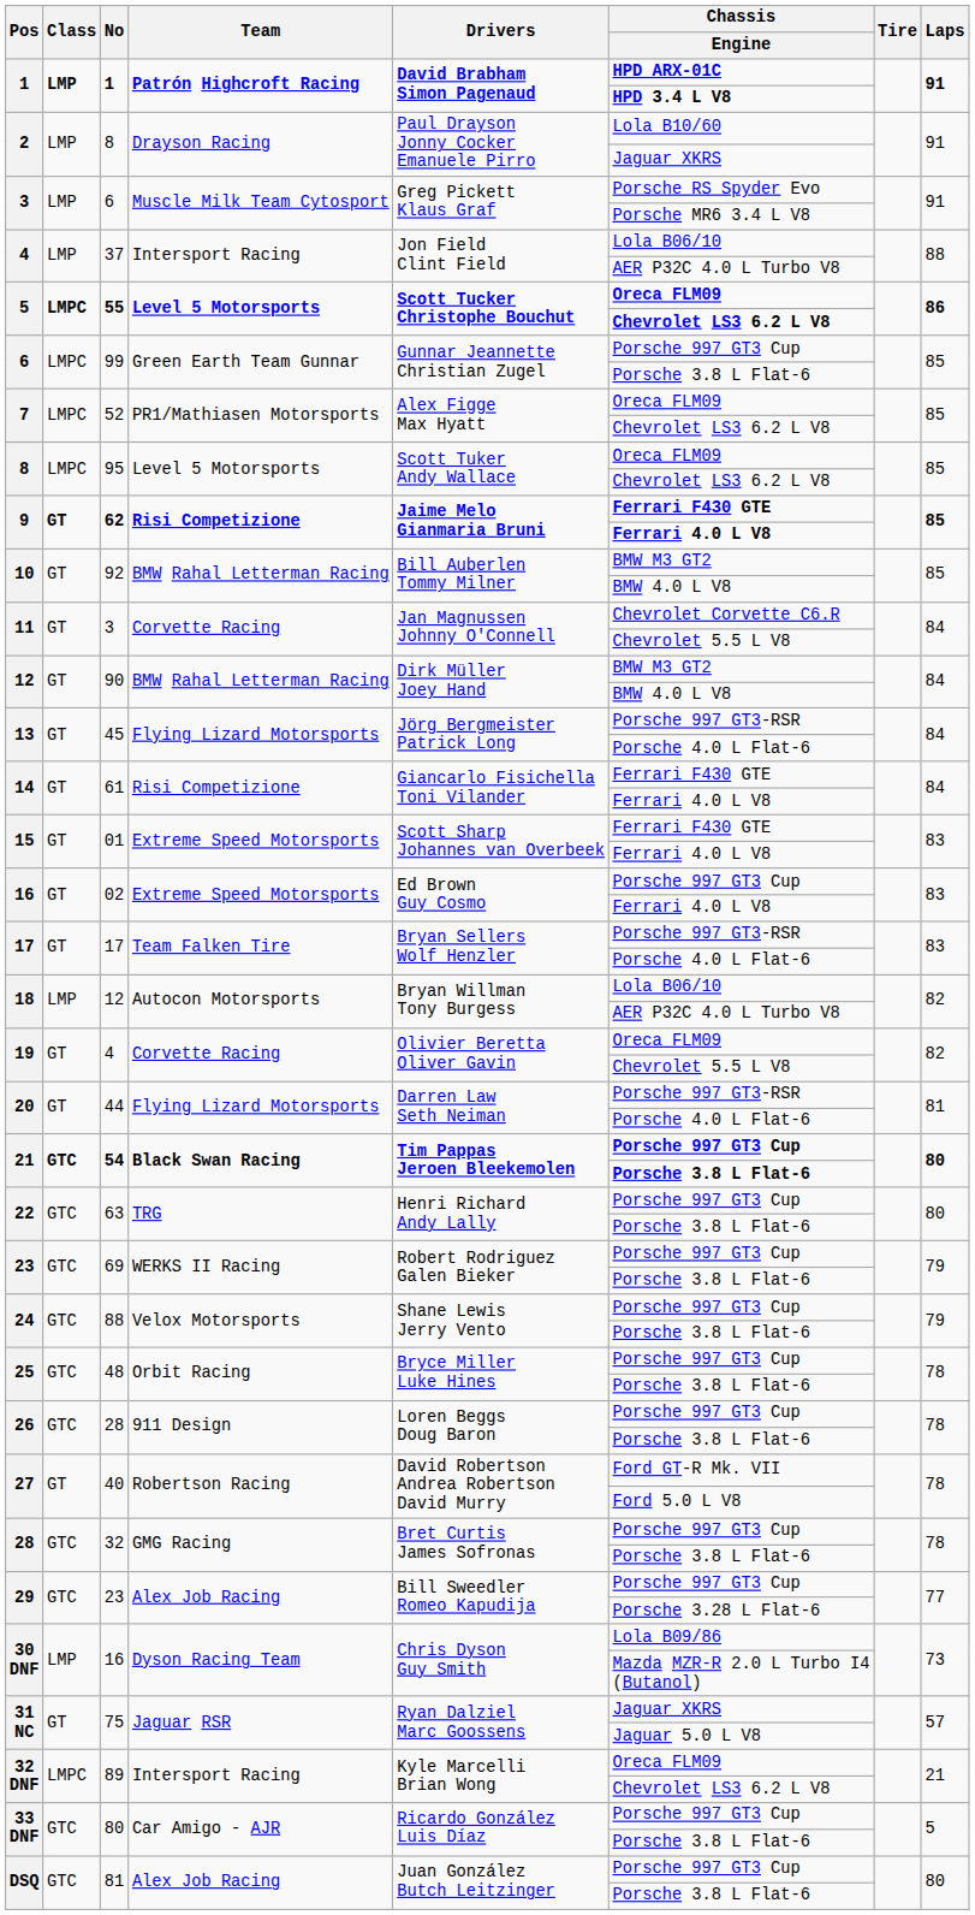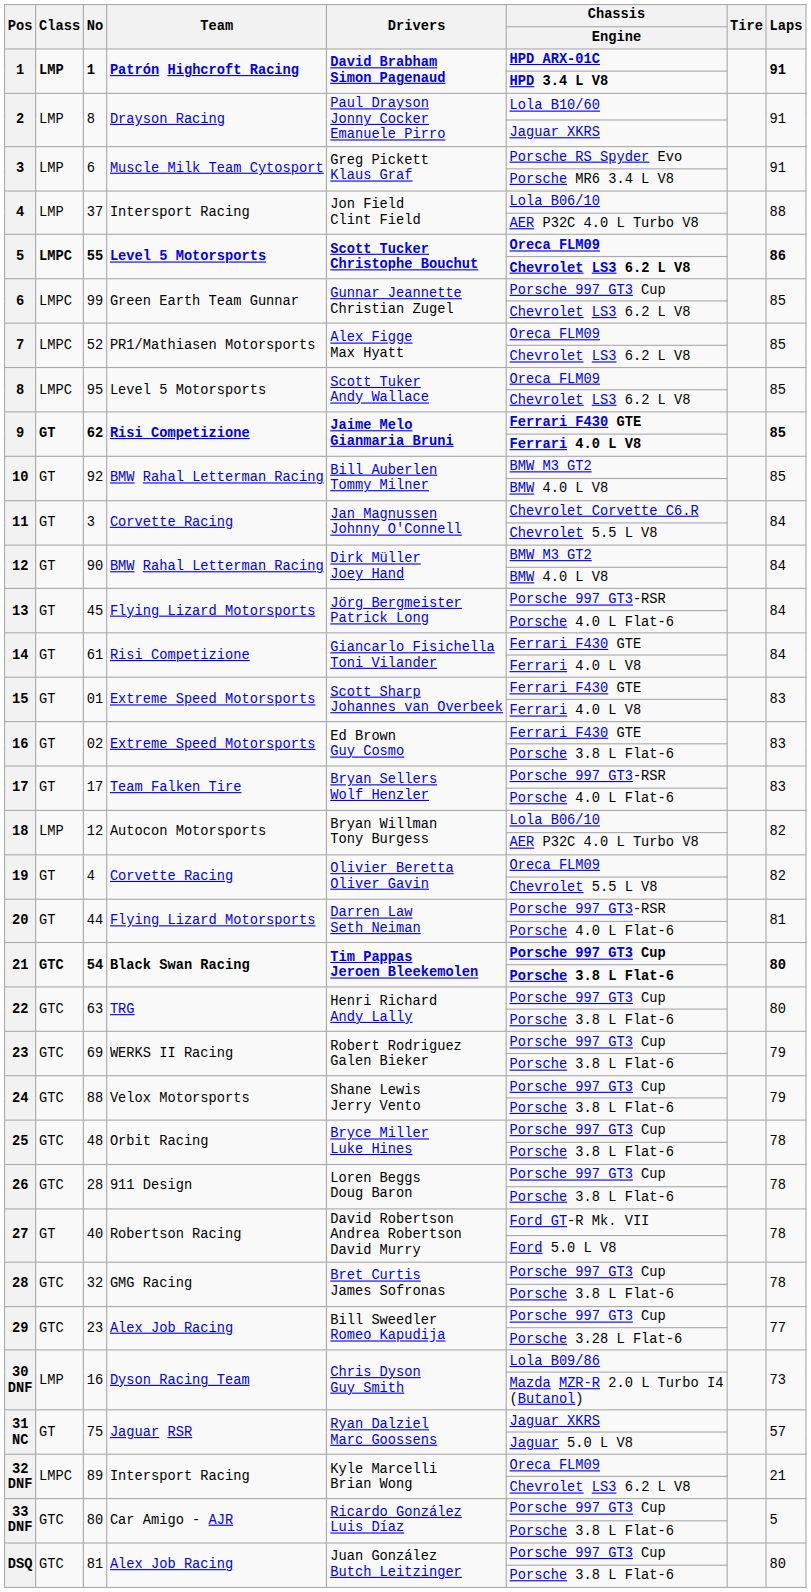row 14 | Chassis / Engine: Porsche 3.8 L Flat-6 -> Chevrolet LS3 6.2 L V8
row 33 | Chassis / Engine: Porsche 997 GT3 Cup -> Ferrari F430 GTE
row 34 | Chassis / Engine: Ferrari 4.0 L V8 -> Porsche 3.8 L Flat-6
